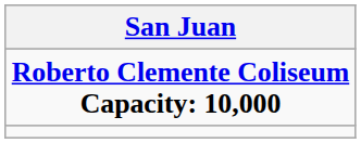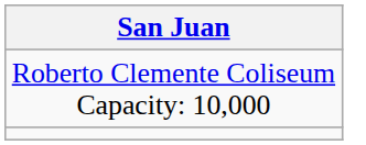row 2 | column 1: bold -> normal
